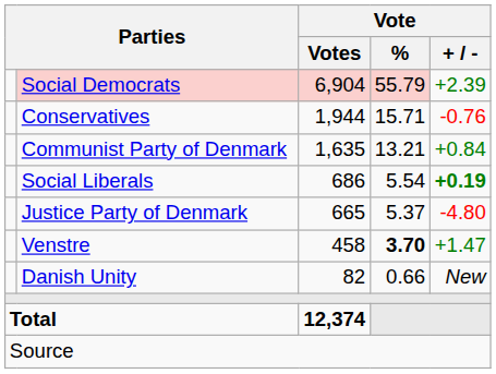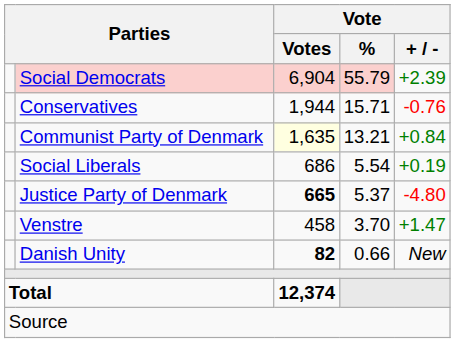Communist Party of Denmark | Vote / Votes: no background -> lightyellow background
Social Liberals | Vote / + / -: bold -> normal
Justice Party of Denmark | Vote / Votes: normal -> bold
Venstre | Vote / %: bold -> normal
Danish Unity | Vote / Votes: normal -> bold
